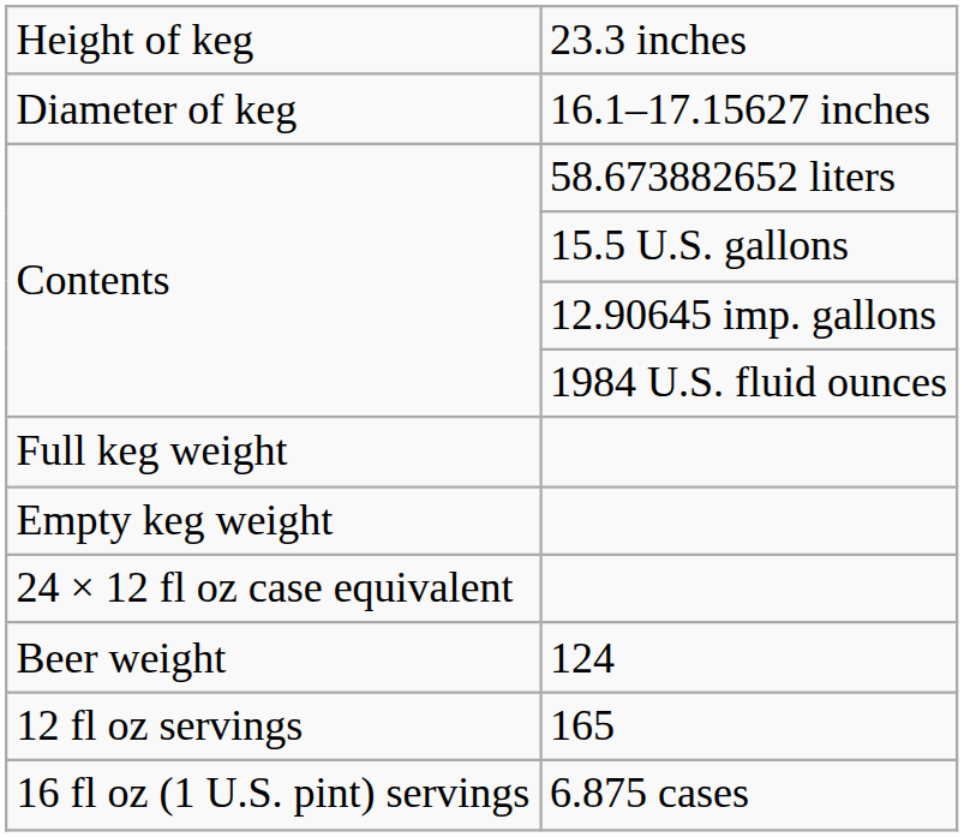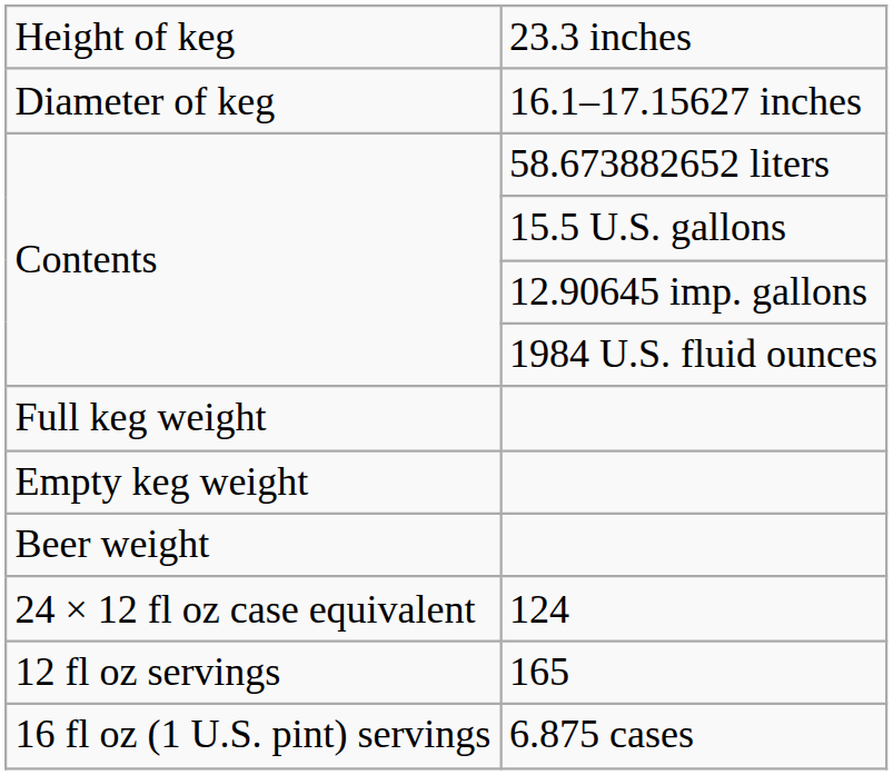row 9 | column 1: 24 × 12 fl oz case equivalent -> Beer weight
row 10 | column 1: Beer weight -> 24 × 12 fl oz case equivalent
